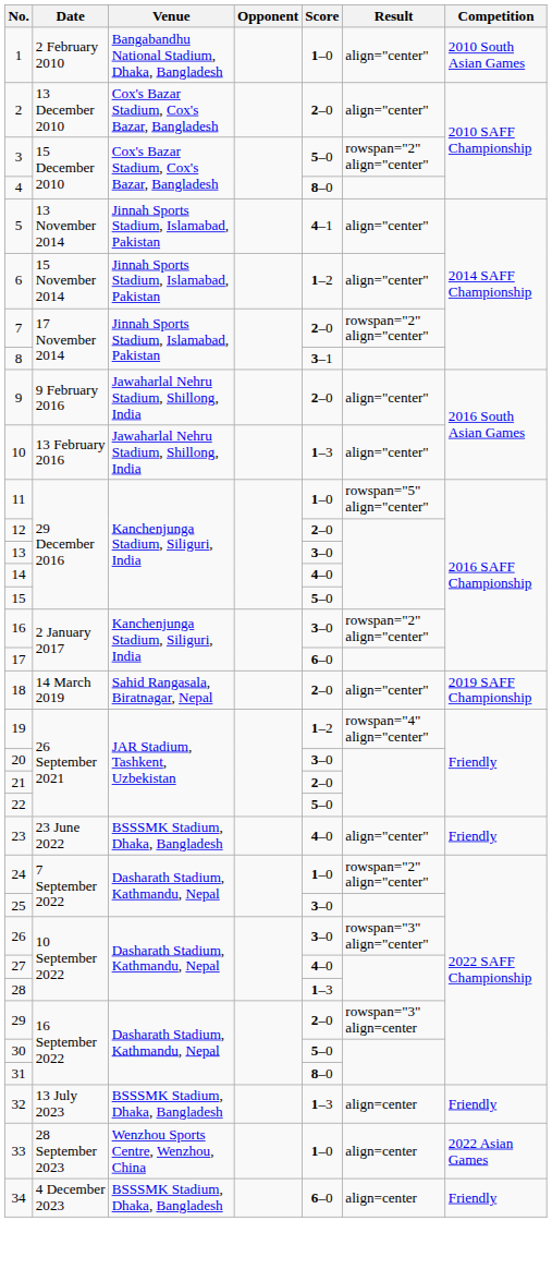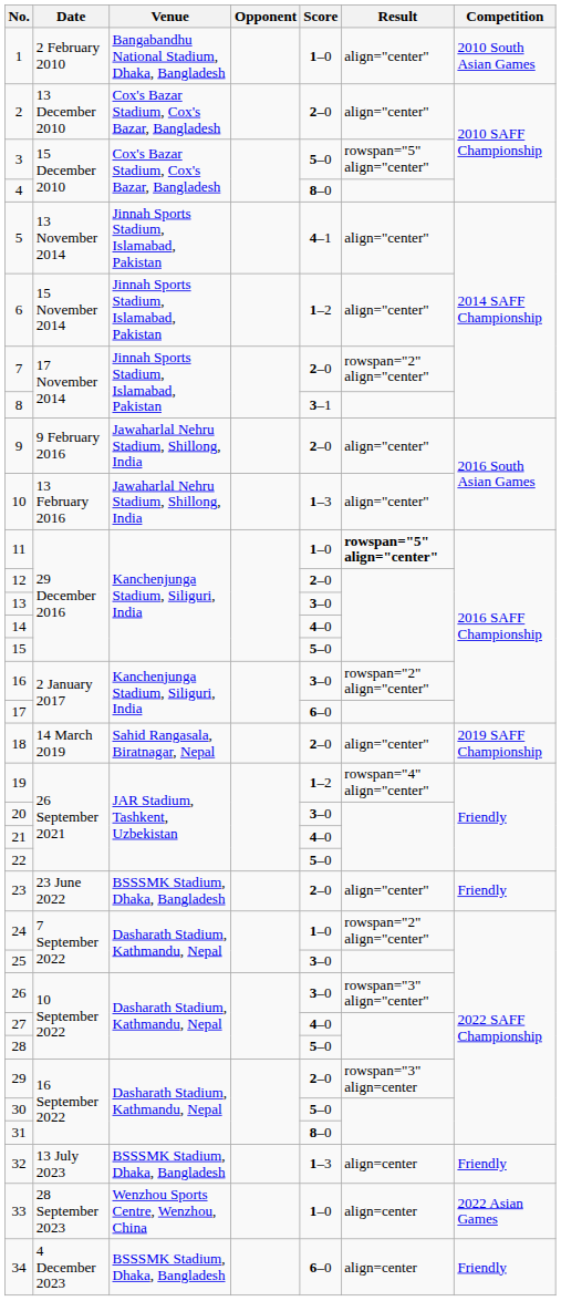3 | Result: rowspan="2" align="center" -> rowspan="5" align="center"
11 | Result: normal -> bold
21 | Score: 2–0 -> 4–0
23 | Score: 4–0 -> 2–0
28 | Score: 1–3 -> 5–0
